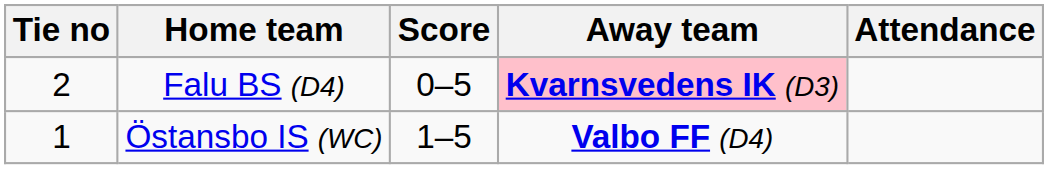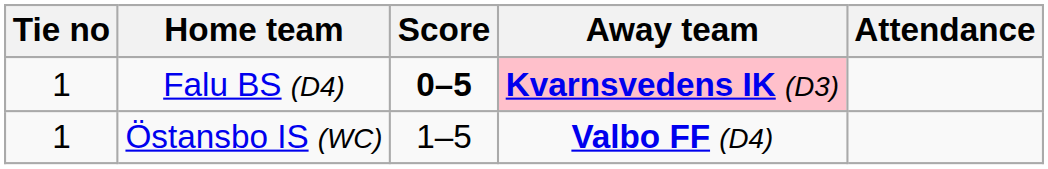Falu BS (D4) | Tie no: 2 -> 1
Falu BS (D4) | Score: normal -> bold
